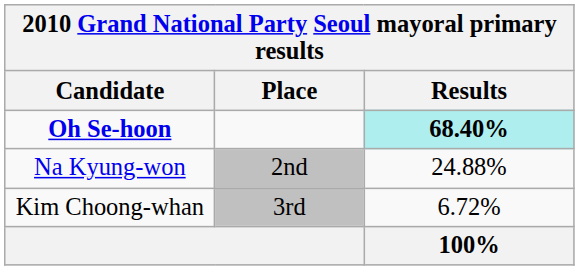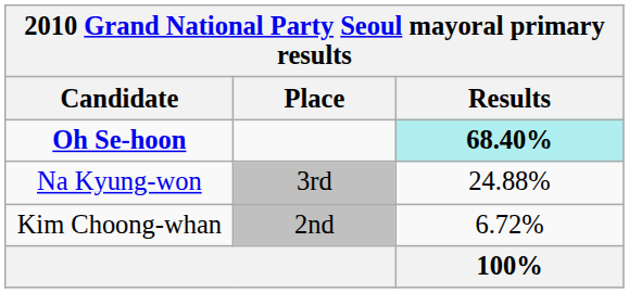Na Kyung-won | Place: 2nd -> 3rd
Kim Choong-whan | Place: 3rd -> 2nd
